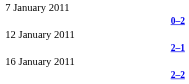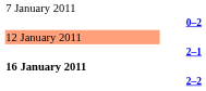12 January 2011 | column 1: no background -> lightsalmon background
16 January 2011 | column 1: normal -> bold
